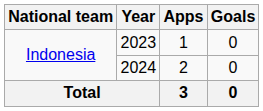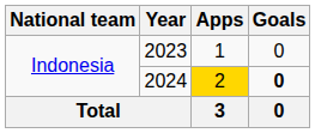2024 | Apps: no background -> gold background
2024 | Goals: normal -> bold
